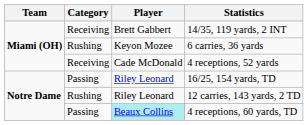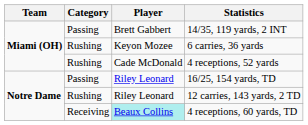14/35, 119 yards, 2 INT | Category: Receiving -> Passing
4 receptions, 52 yards | Category: Receiving -> Rushing
4 receptions, 60 yards, TD | Category: Passing -> Receiving
